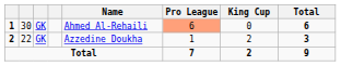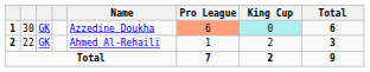row 2 | Name: Ahmed Al-Rehaili -> Azzedine Doukha
row 2 | King Cup: no background -> paleturquoise background
row 3 | Name: Azzedine Doukha -> Ahmed Al-Rehaili
